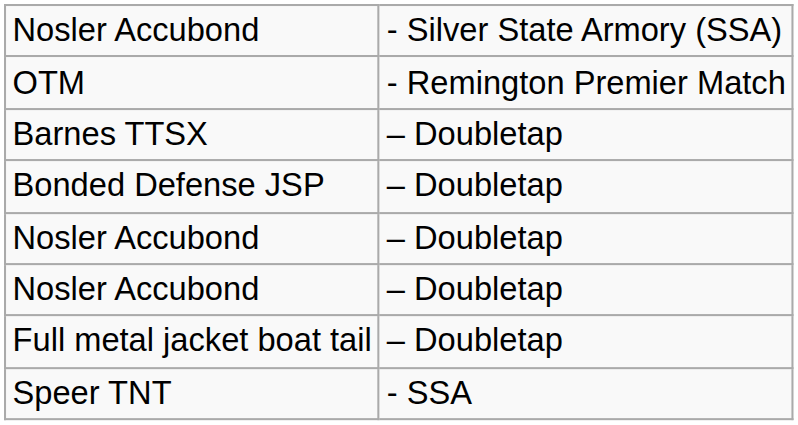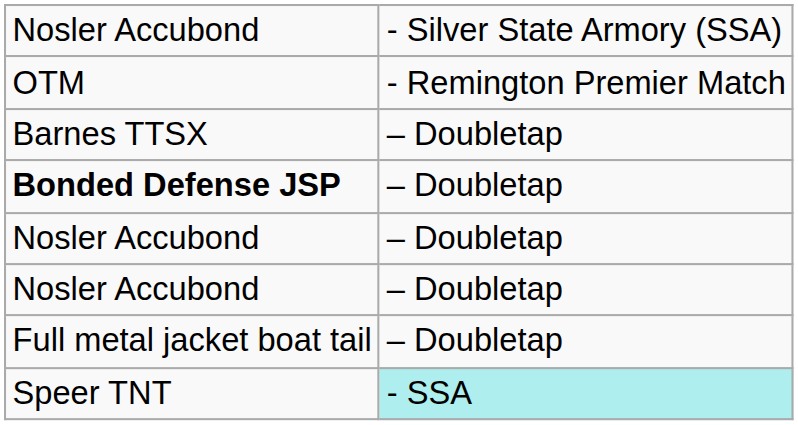row 4 | column 1: normal -> bold
row 8 | column 2: no background -> paleturquoise background
